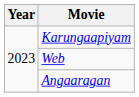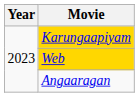Karungaapiyam | Movie: no background -> gold background
Web | Movie: no background -> gold background
